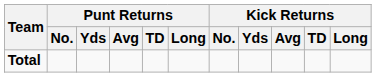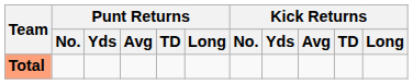row 3 | Team: no background -> lightsalmon background
